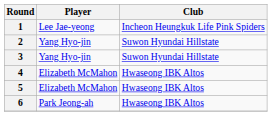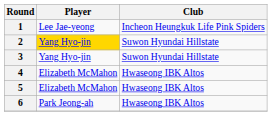2 | Player: no background -> gold background
